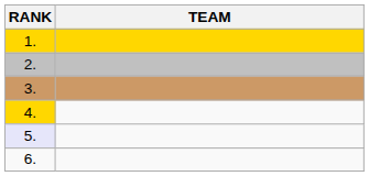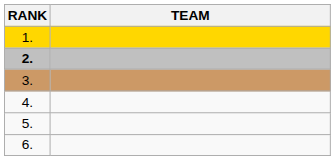2. | RANK: normal -> bold
4. | RANK: gold background -> no background
5. | RANK: lavender background -> no background
